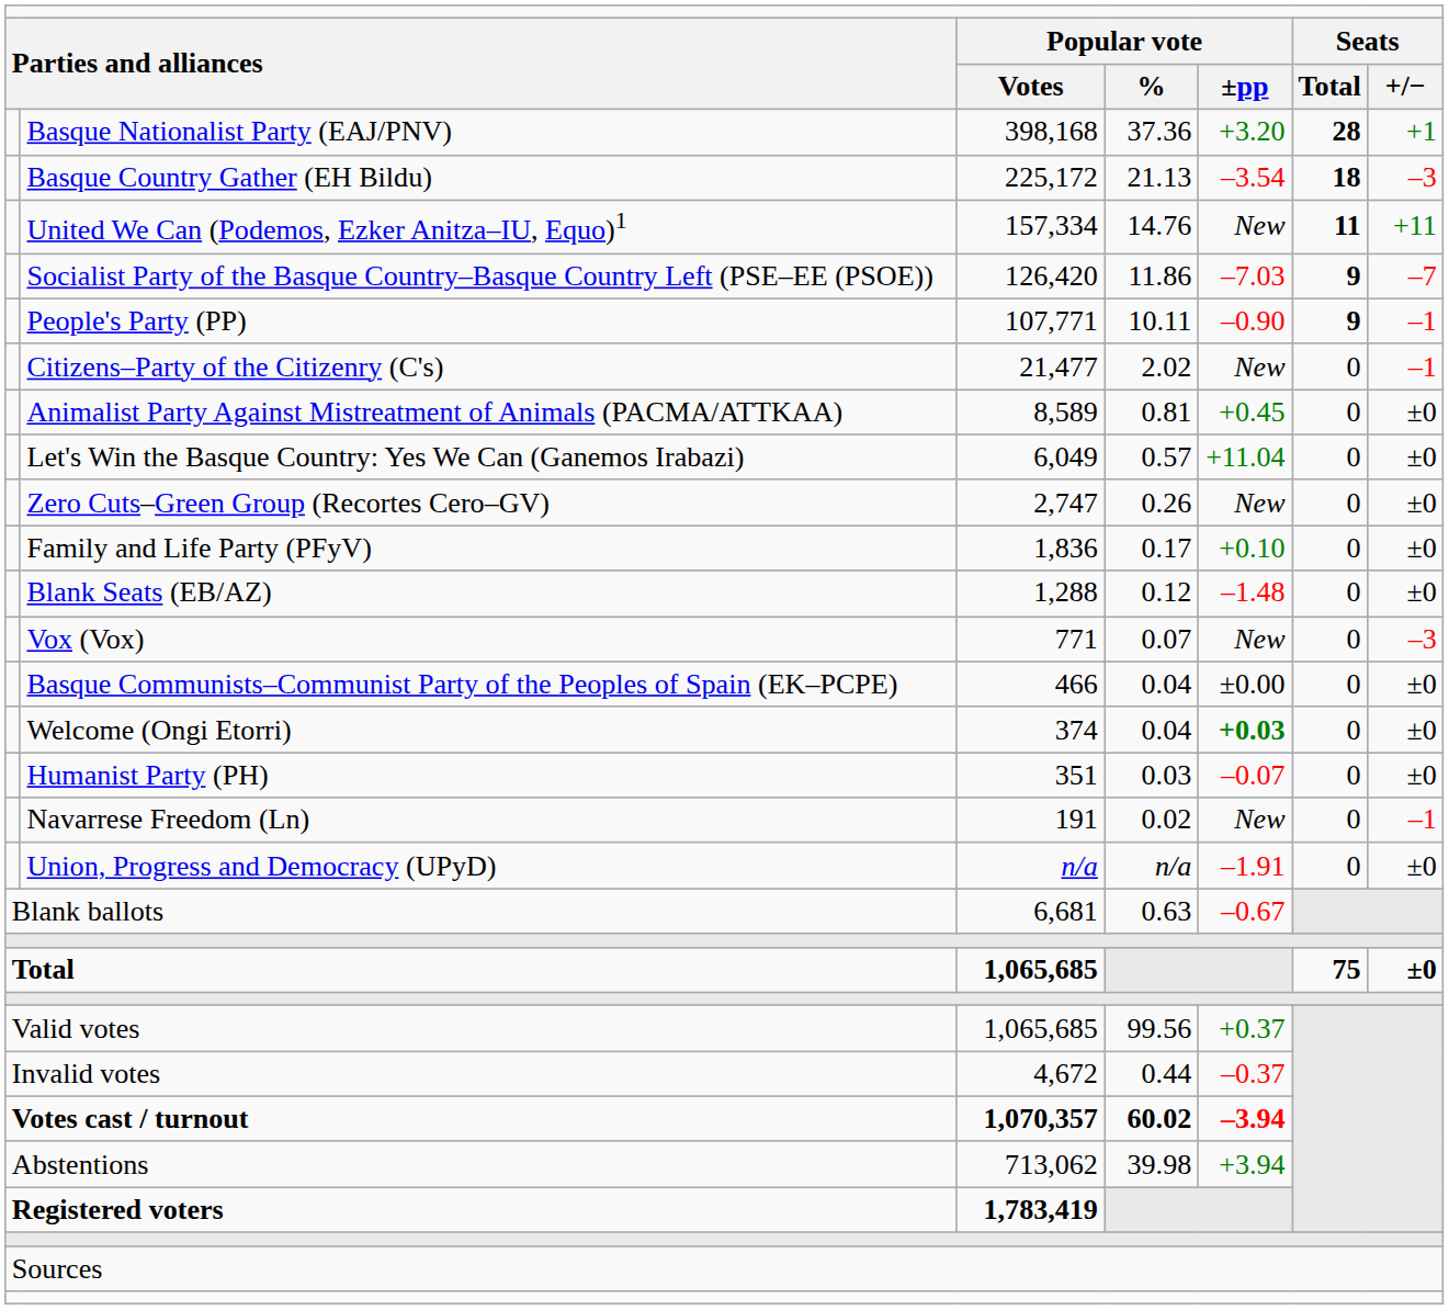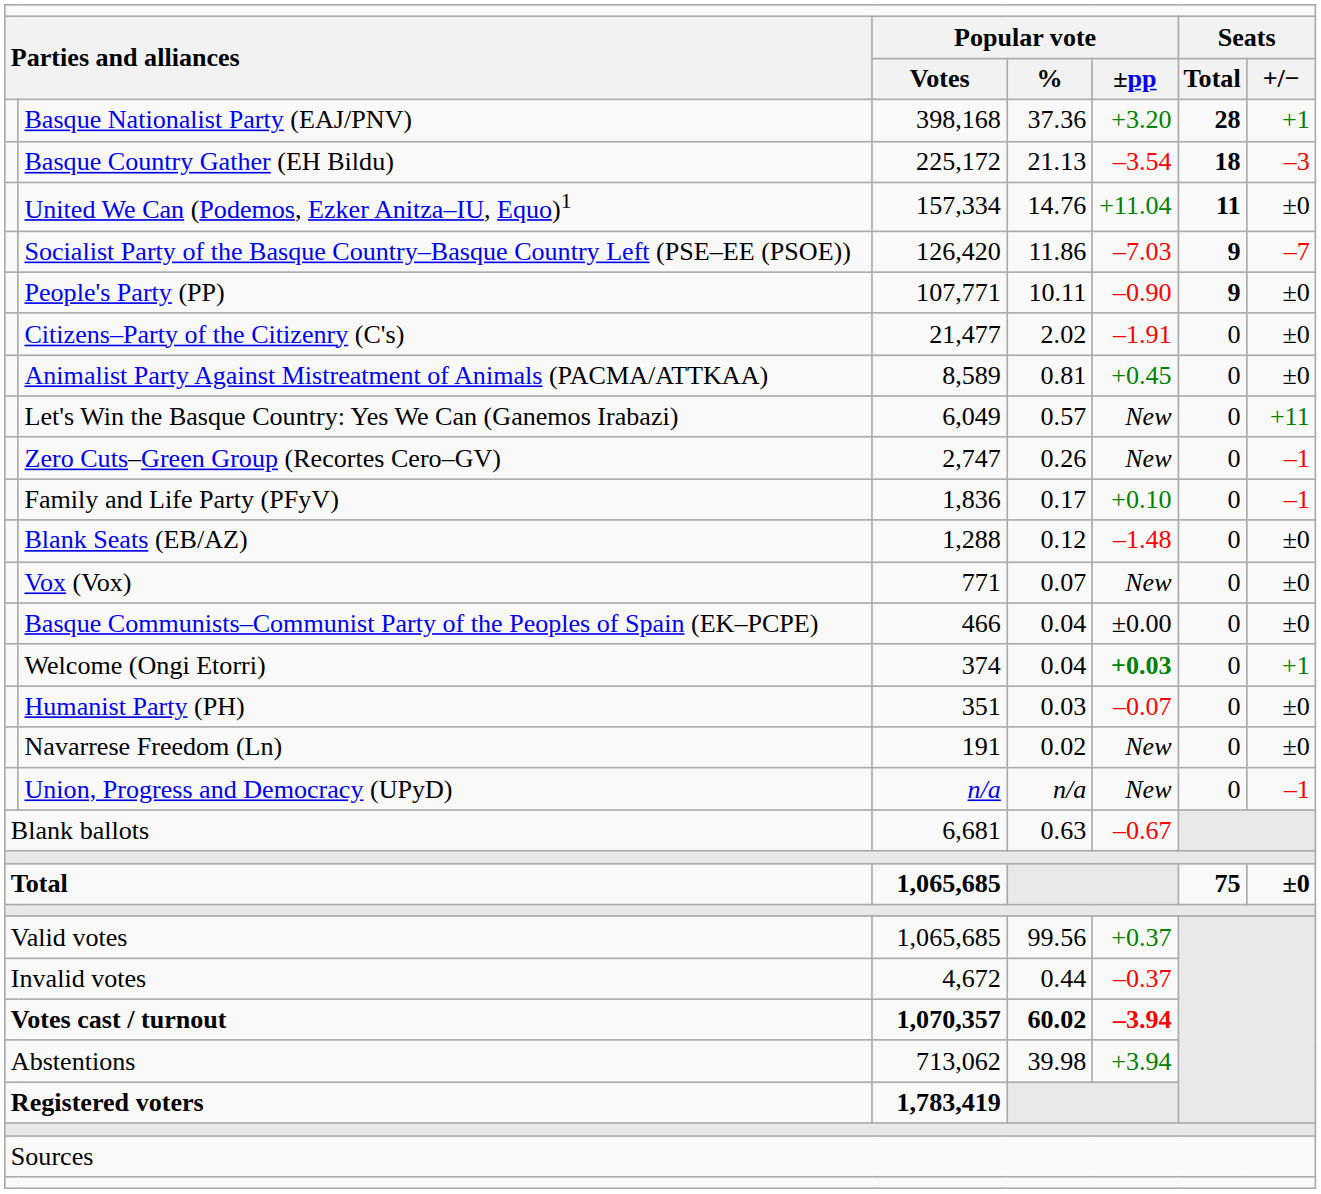United We Can (Podemos, Ezker Anitza–IU, Equo)1 | column 5: New -> +11.04
United We Can (Podemos, Ezker Anitza–IU, Equo)1 | column 7: +11 -> ±0
People's Party (PP) | column 7: –1 -> ±0
Citizens–Party of the Citizenry (C's) | column 5: New -> –1.91
Citizens–Party of the Citizenry (C's) | column 7: –1 -> ±0
Let's Win the Basque Country: Yes We Can (Ganemos Irabazi) | column 5: +11.04 -> New
Let's Win the Basque Country: Yes We Can (Ganemos Irabazi) | column 7: ±0 -> +11
Zero Cuts–Green Group (Recortes Cero–GV) | column 7: ±0 -> –1
Family and Life Party (PFyV) | column 7: ±0 -> –1
Vox (Vox) | column 7: –3 -> ±0
Welcome (Ongi Etorri) | column 7: ±0 -> +1
Navarrese Freedom (Ln) | column 7: –1 -> ±0
Union, Progress and Democracy (UPyD) | column 5: –1.91 -> New
Union, Progress and Democracy (UPyD) | column 7: ±0 -> –1
